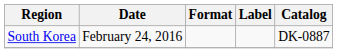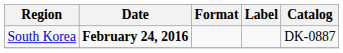South Korea | Date: normal -> bold
